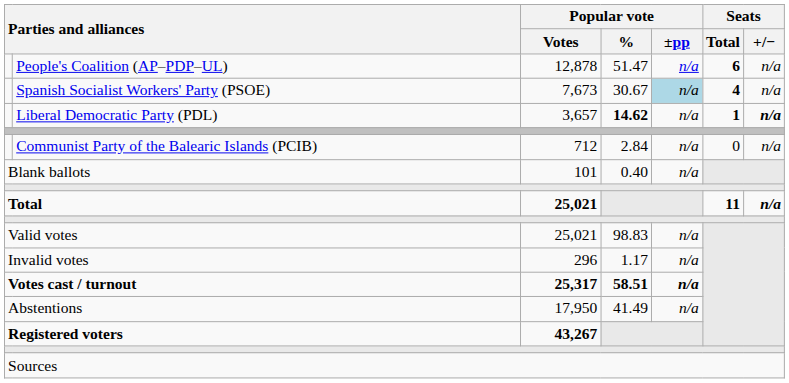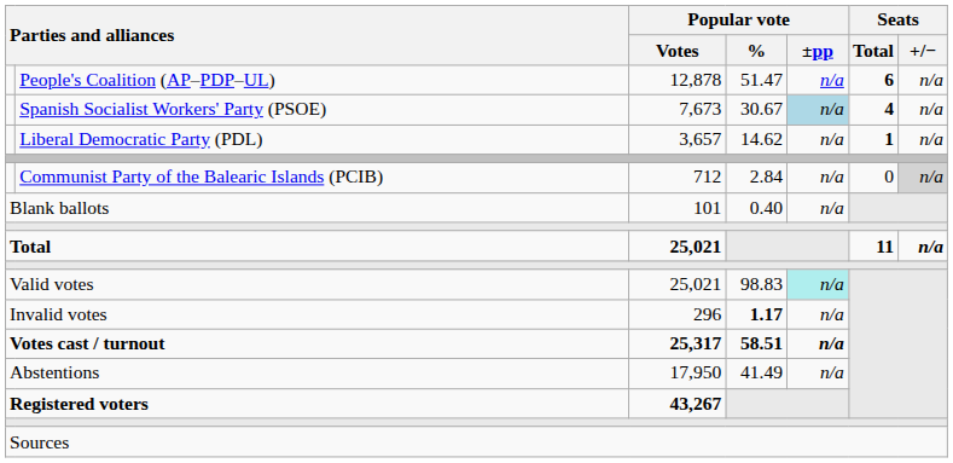Liberal Democratic Party (PDL) | Popular vote / %: bold -> normal
Liberal Democratic Party (PDL) | Seats / +/−: bold -> normal
Communist Party of the Balearic Islands (PCIB) | Seats / +/−: no background -> lightgrey background
Valid votes | Popular vote / ±pp: no background -> paleturquoise background
Invalid votes | Popular vote / %: normal -> bold
